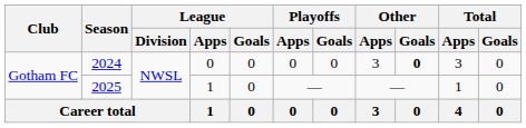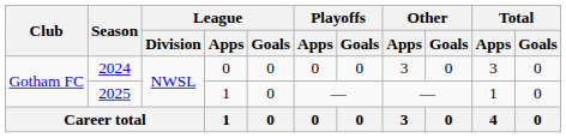2024 | Other / Goals: bold -> normal
